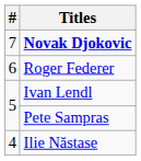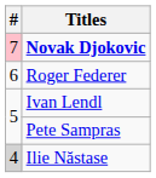Novak Djokovic | #: no background -> pink background
Ilie Năstase | #: no background -> lightgrey background
